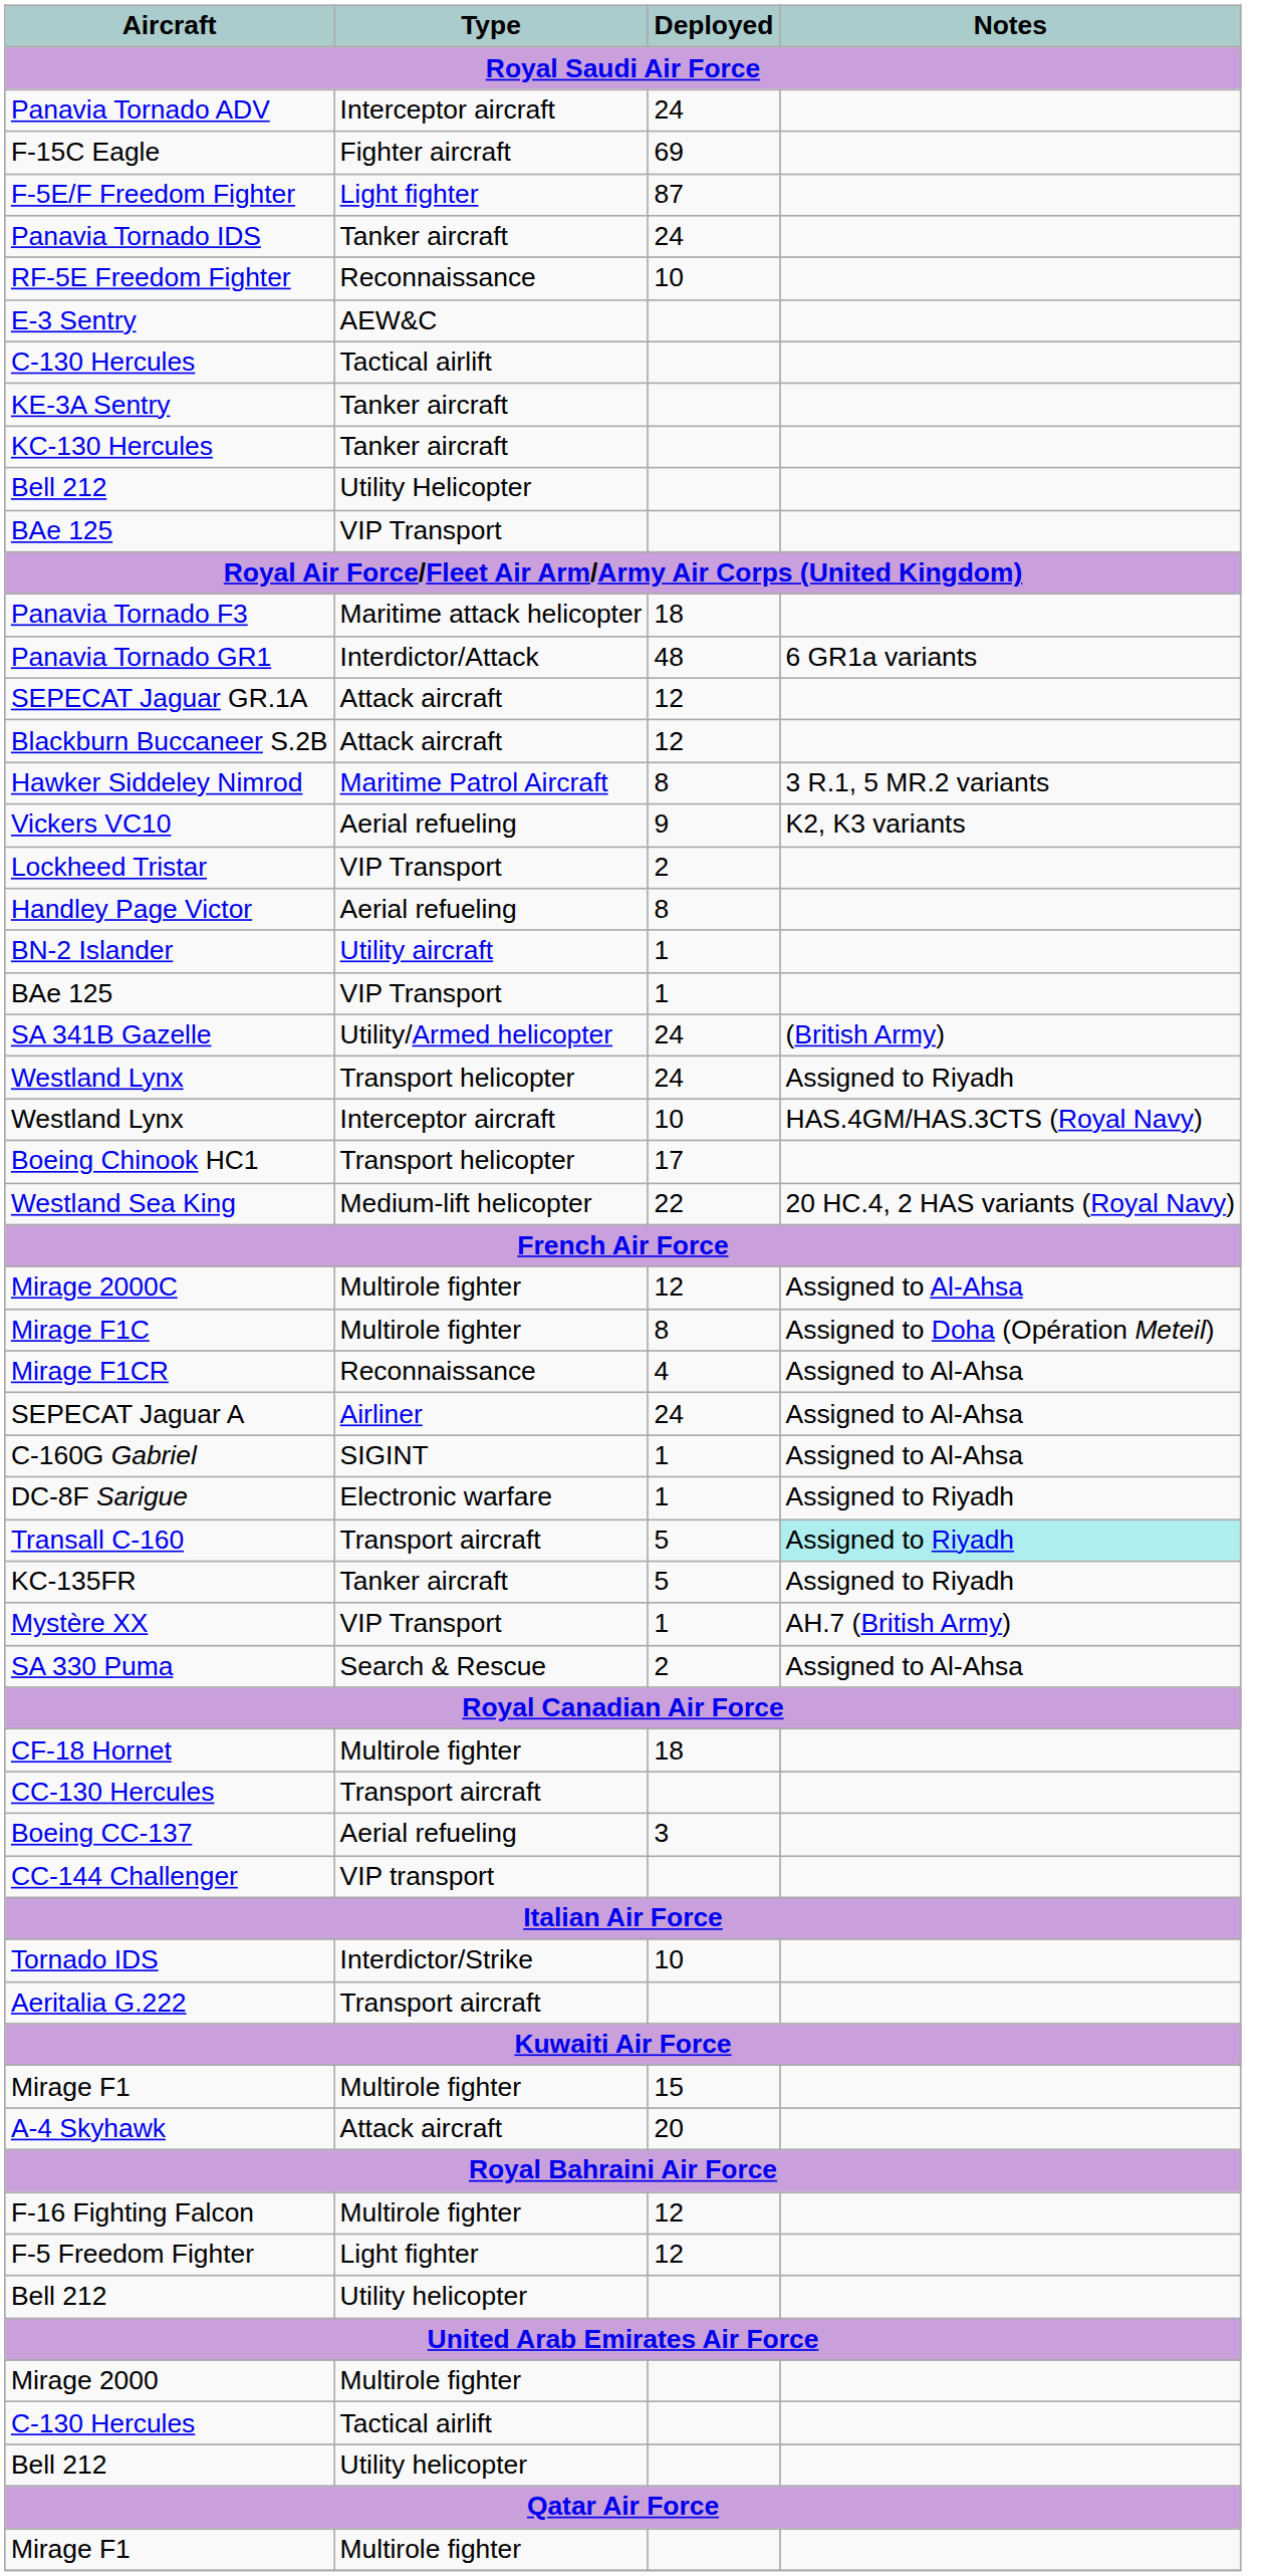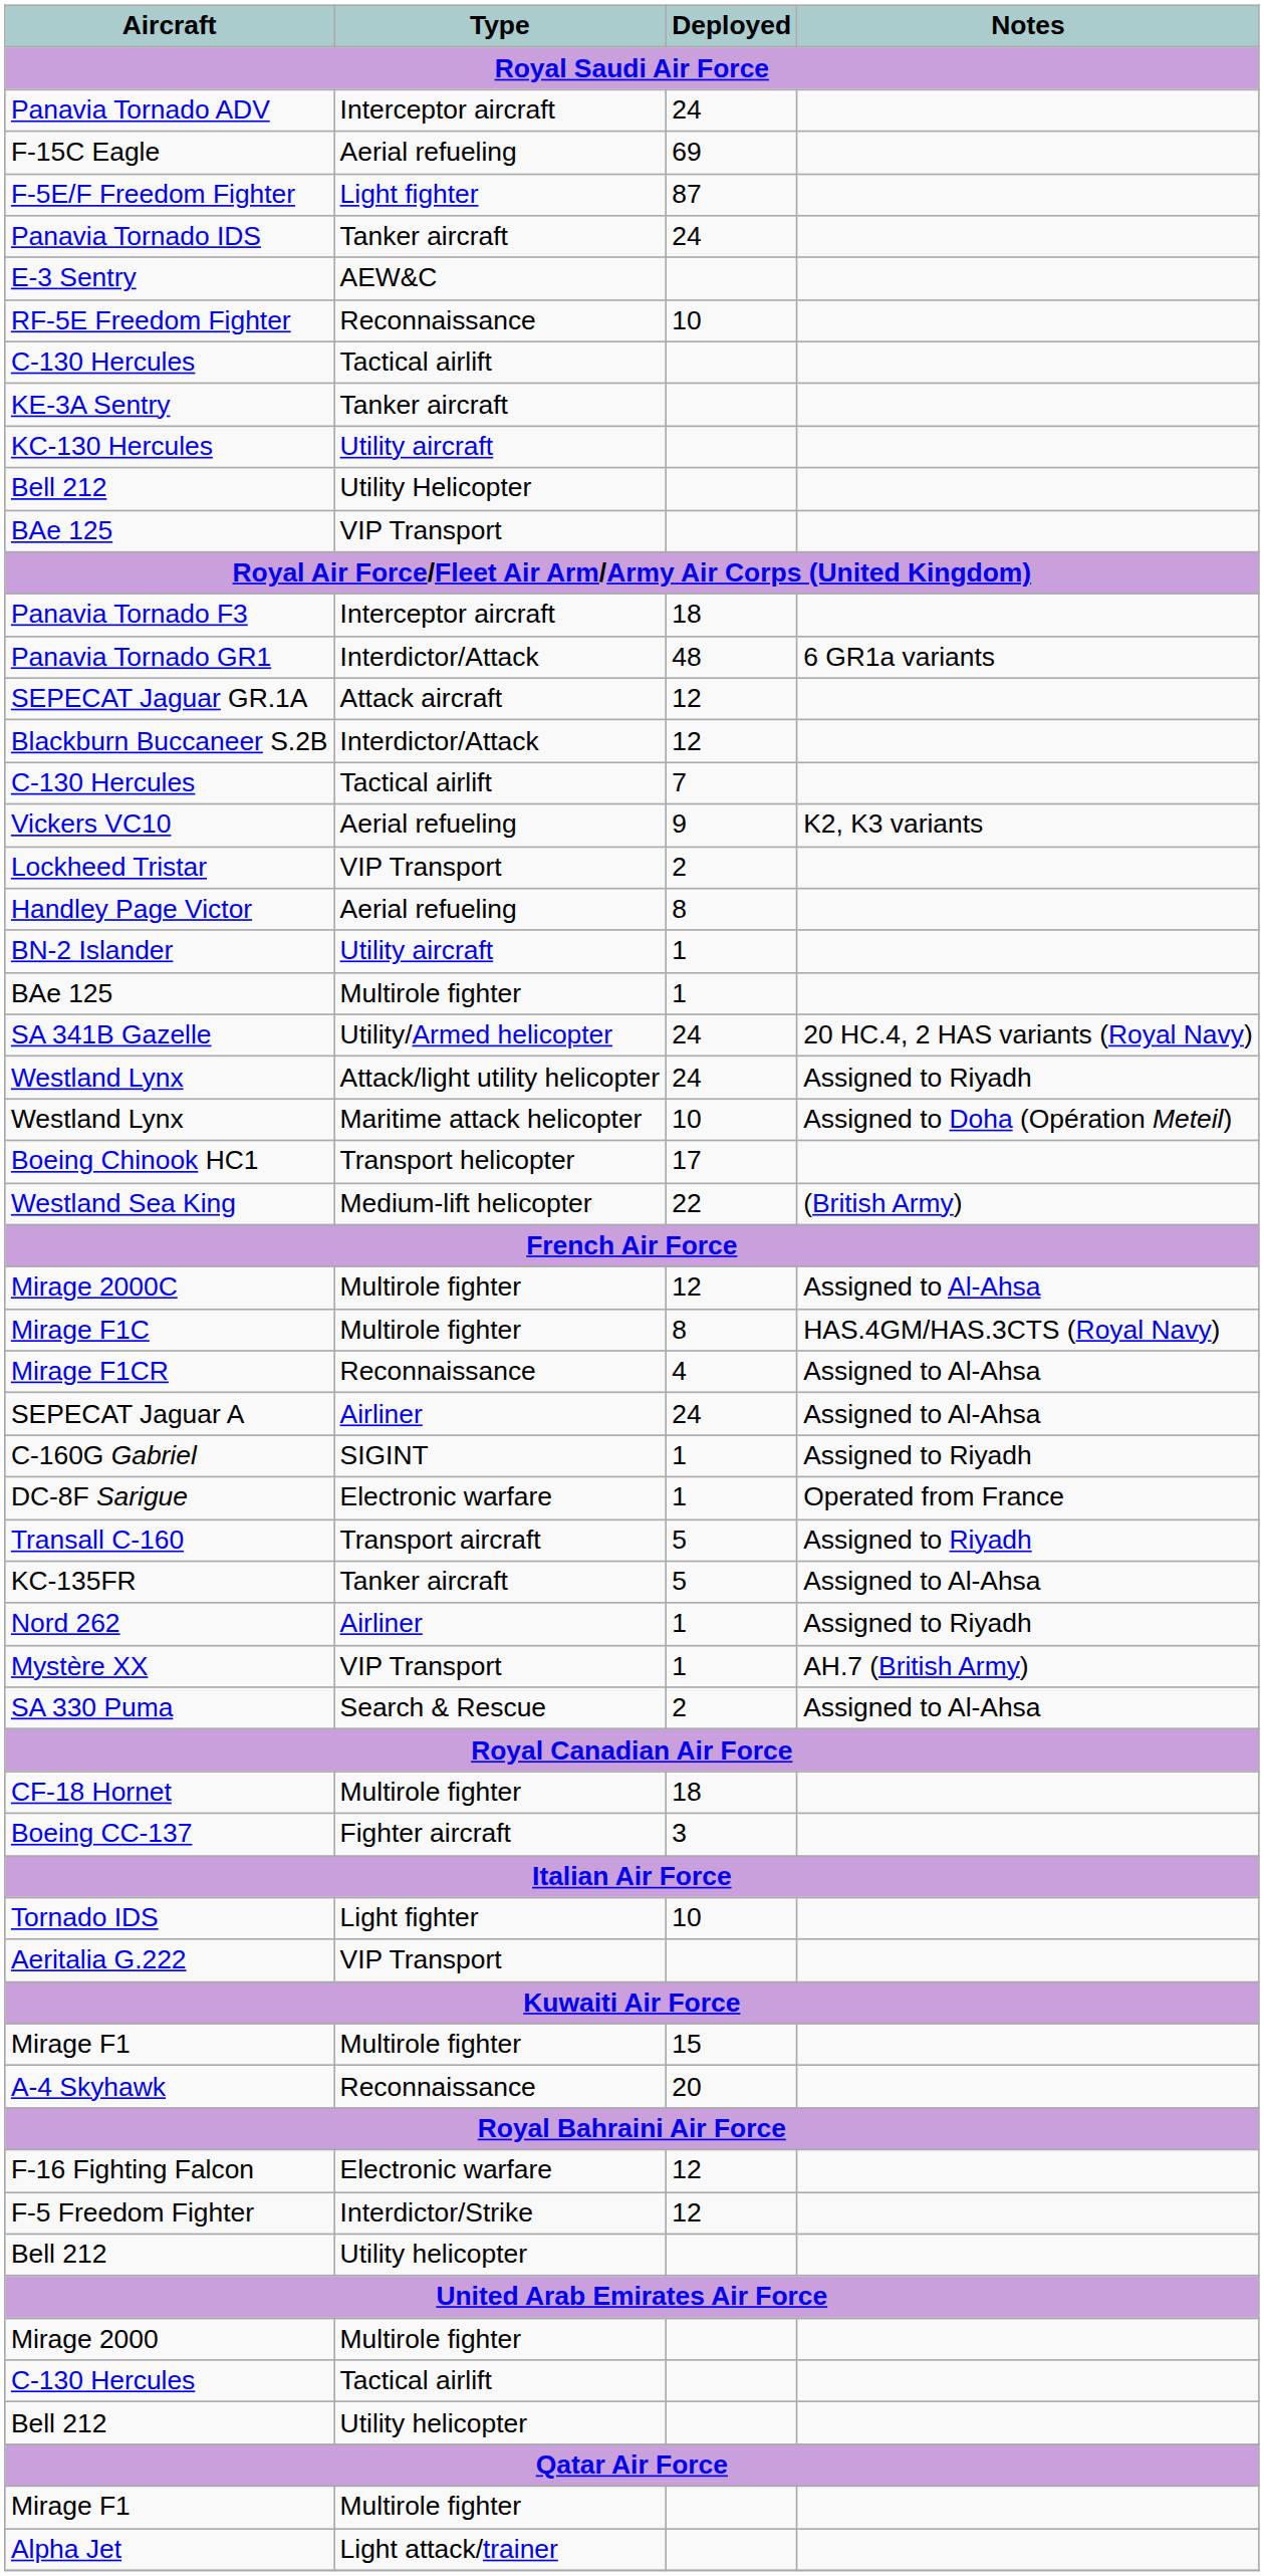F-15C Eagle | Type: Fighter aircraft -> Aerial refueling
rows swapped: RF-5E Freedom Fighter <-> E-3 Sentry
KC-130 Hercules | Type: Tanker aircraft -> Utility aircraft
Panavia Tornado F3 | Type: Maritime attack helicopter -> Interceptor aircraft
Blackburn Buccaneer S.2B | Type: Attack aircraft -> Interdictor/Attack
- row: Hawker Siddeley Nimrod | Maritime Patrol Aircraft | 8 | 3 R.1, 5 MR.2 variants
+ row: C-130 Hercules | Tactical airlift | 7
BAe 125 / 1 | Type: VIP Transport -> Multirole fighter
SA 341B Gazelle | Notes: (British Army) -> 20 HC.4, 2 HAS variants (Royal Navy)
Westland Lynx / 24 | Type: Transport helicopter -> Attack/light utility helicopter
Westland Lynx / 10 | Type: Interceptor aircraft -> Maritime attack helicopter
Westland Lynx / 10 | Notes: HAS.4GM/HAS.3CTS (Royal Navy) -> Assigned to Doha (Opération Meteil)
Westland Sea King | Notes: 20 HC.4, 2 HAS variants (Royal Navy) -> (British Army)
Mirage F1C | Notes: Assigned to Doha (Opération Meteil) -> HAS.4GM/HAS.3CTS (Royal Navy)
C-160G Gabriel | Notes: Assigned to Al-Ahsa -> Assigned to Riyadh
DC-8F Sarigue | Notes: Assigned to Riyadh -> Operated from France
Transall C-160 | Notes: paleturquoise background -> no background
KC-135FR | Notes: Assigned to Riyadh -> Assigned to Al-Ahsa
+ row: Nord 262 | Airliner | 1 | Assigned to Riyadh
- row: CC-130 Hercules | Transport aircraft
Boeing CC-137 | Type: Aerial refueling -> Fighter aircraft
- row: CC-144 Challenger | VIP transport
Tornado IDS | Type: Interdictor/Strike -> Light fighter
Aeritalia G.222 | Type: Transport aircraft -> VIP Transport
A-4 Skyhawk | Type: Attack aircraft -> Reconnaissance
F-16 Fighting Falcon | Type: Multirole fighter -> Electronic warfare
F-5 Freedom Fighter | Type: Light fighter -> Interdictor/Strike
+ row: Alpha Jet | Light attack/trainer
